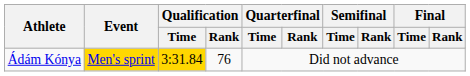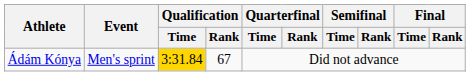Ádám Kónya | Event: gold background -> no background
Ádám Kónya | Qualification / Rank: 76 -> 67
